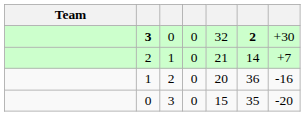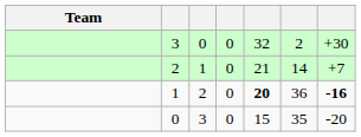row 2 | column 2: bold -> normal
row 2 | column 6: bold -> normal
row 4 | column 5: normal -> bold
row 4 | column 7: normal -> bold
